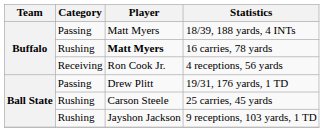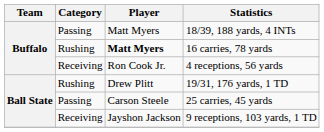19/31, 176 yards, 1 TD | Category: Passing -> Rushing
25 carries, 45 yards | Category: Rushing -> Passing
9 receptions, 103 yards, 1 TD | Category: Rushing -> Receiving
